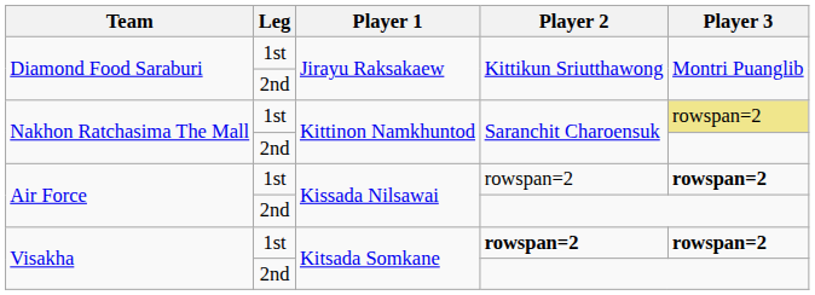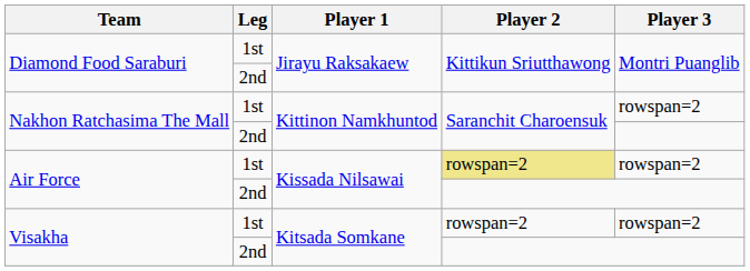Nakhon Ratchasima The Mall / 1st | Player 3: khaki background -> no background
Air Force / 1st | Player 2: no background -> khaki background
Air Force / 1st | Player 3: bold -> normal
Visakha / 1st | Player 2: bold -> normal
Visakha / 1st | Player 3: bold -> normal
